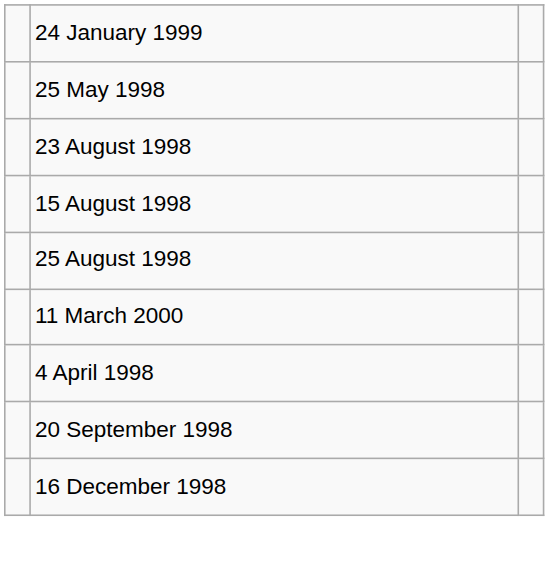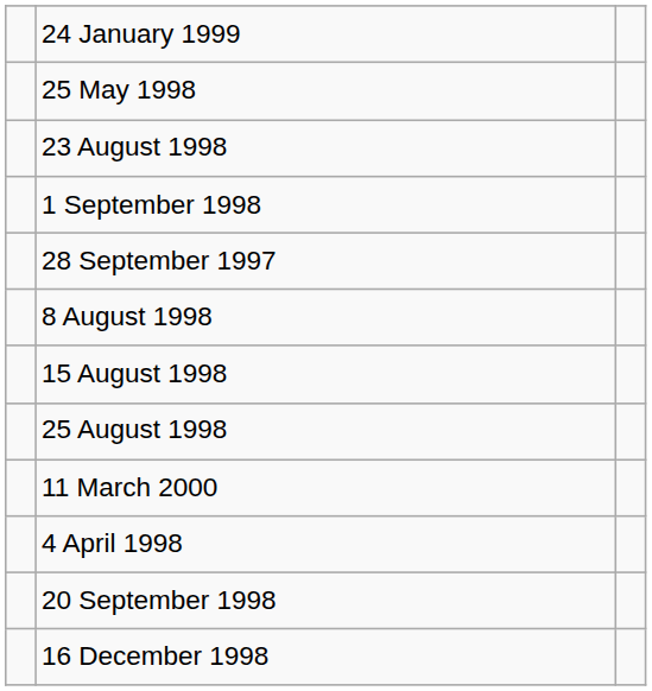+ row: 1 September 1998
+ row: 28 September 1997
+ row: 8 August 1998
